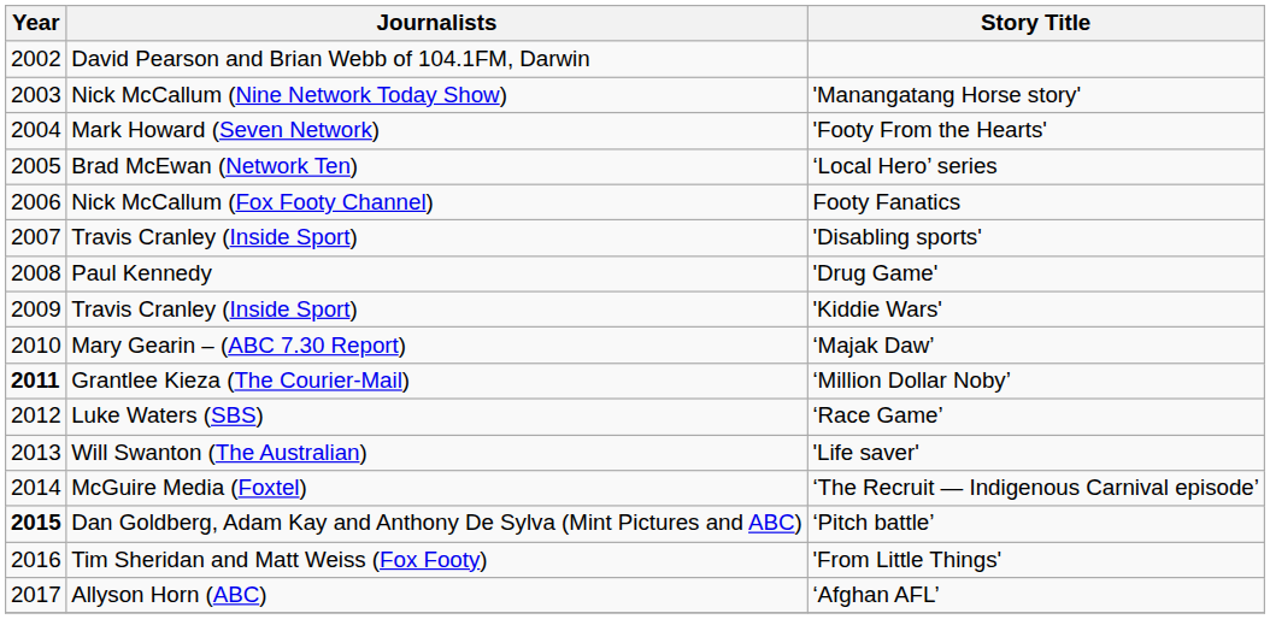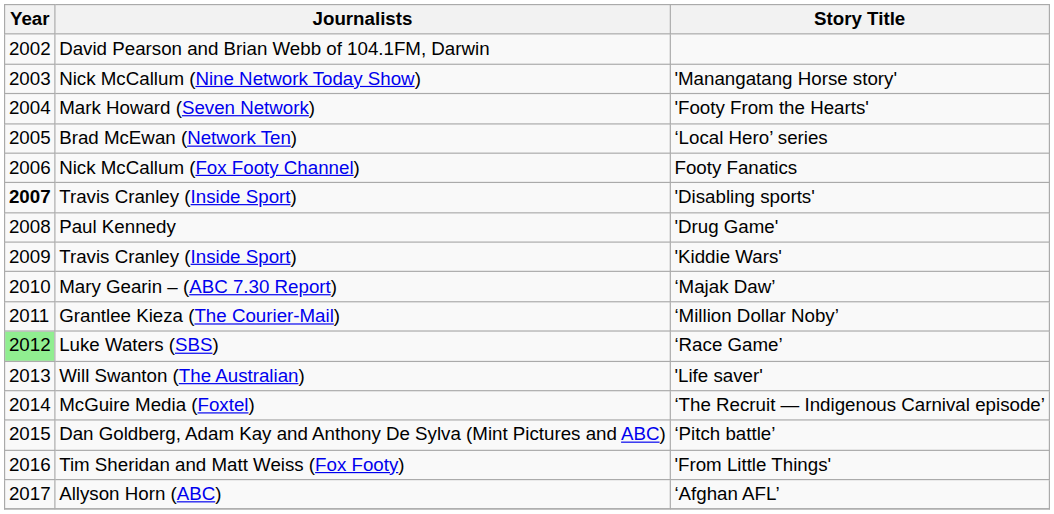'Disabling sports' | Year: normal -> bold
‘Million Dollar Noby’ | Year: bold -> normal
‘Race Game’ | Year: no background -> lightgreen background
‘Pitch battle’ | Year: bold -> normal
